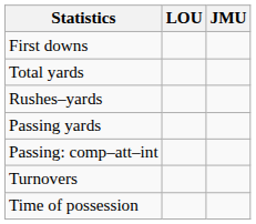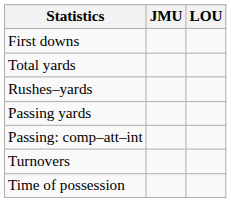columns swapped: JMU <-> LOU
